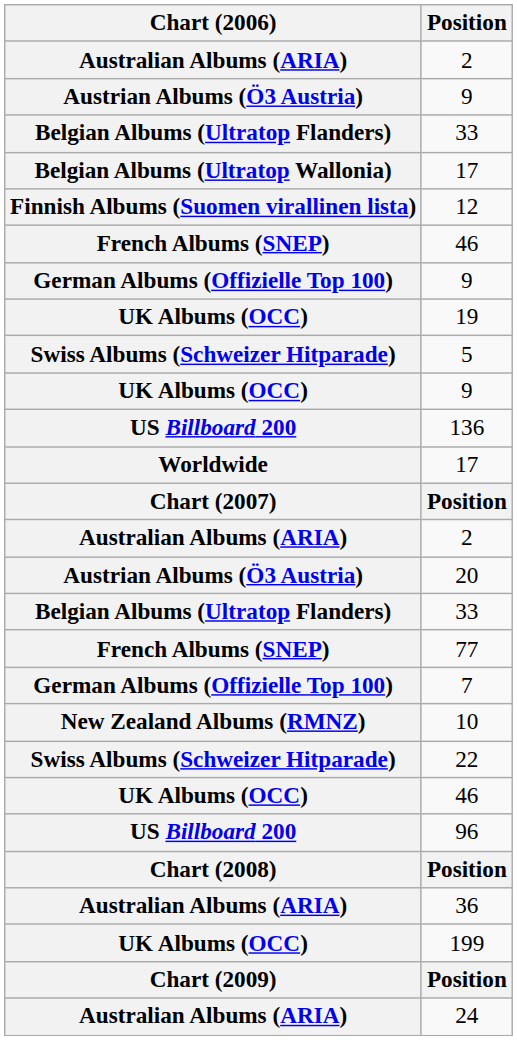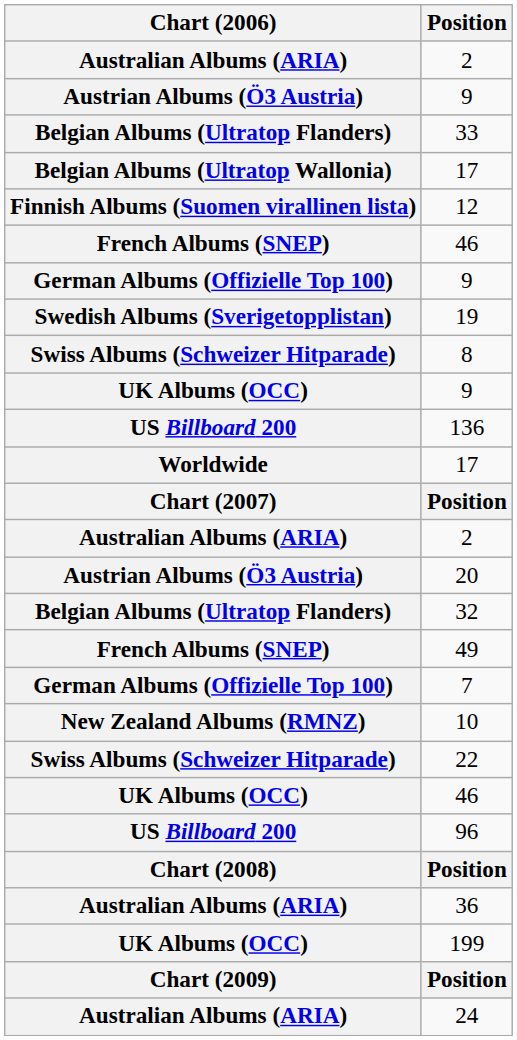row 9 | Chart (2006): UK Albums (OCC) -> Swedish Albums (Sverigetopplistan)
row 10 | Position: 5 -> 8
row 17 | Position: 33 -> 32
row 18 | Position: 77 -> 49
